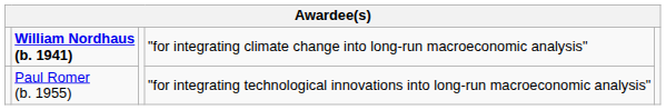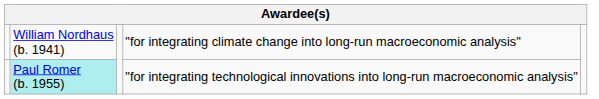William Nordhaus (b. 1941) | column 2: bold -> normal
Paul Romer (b. 1955) | column 2: no background -> paleturquoise background
